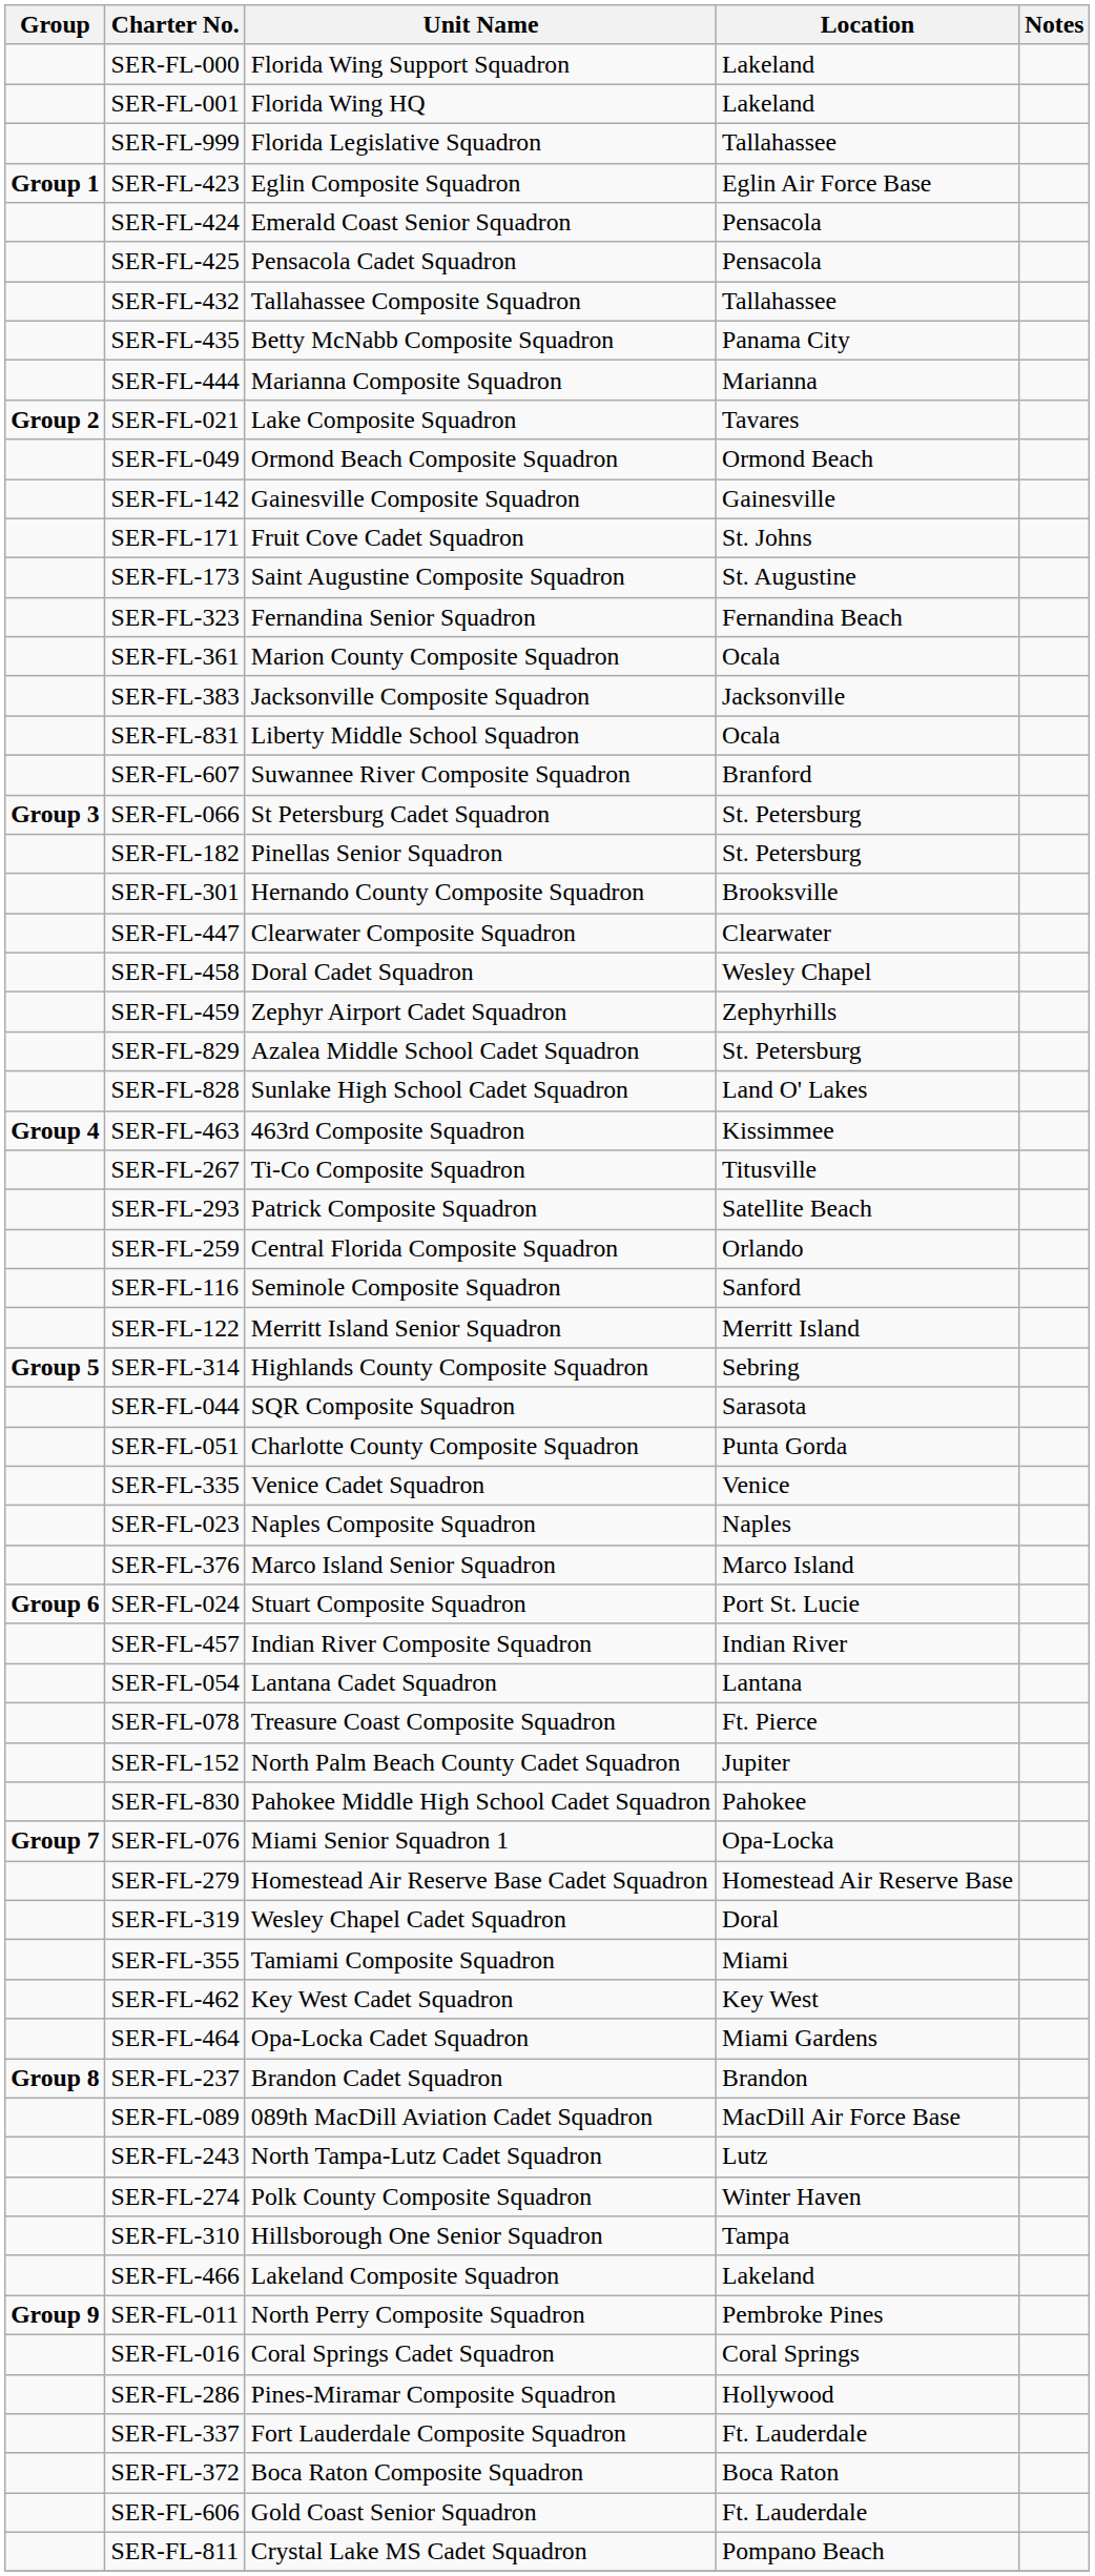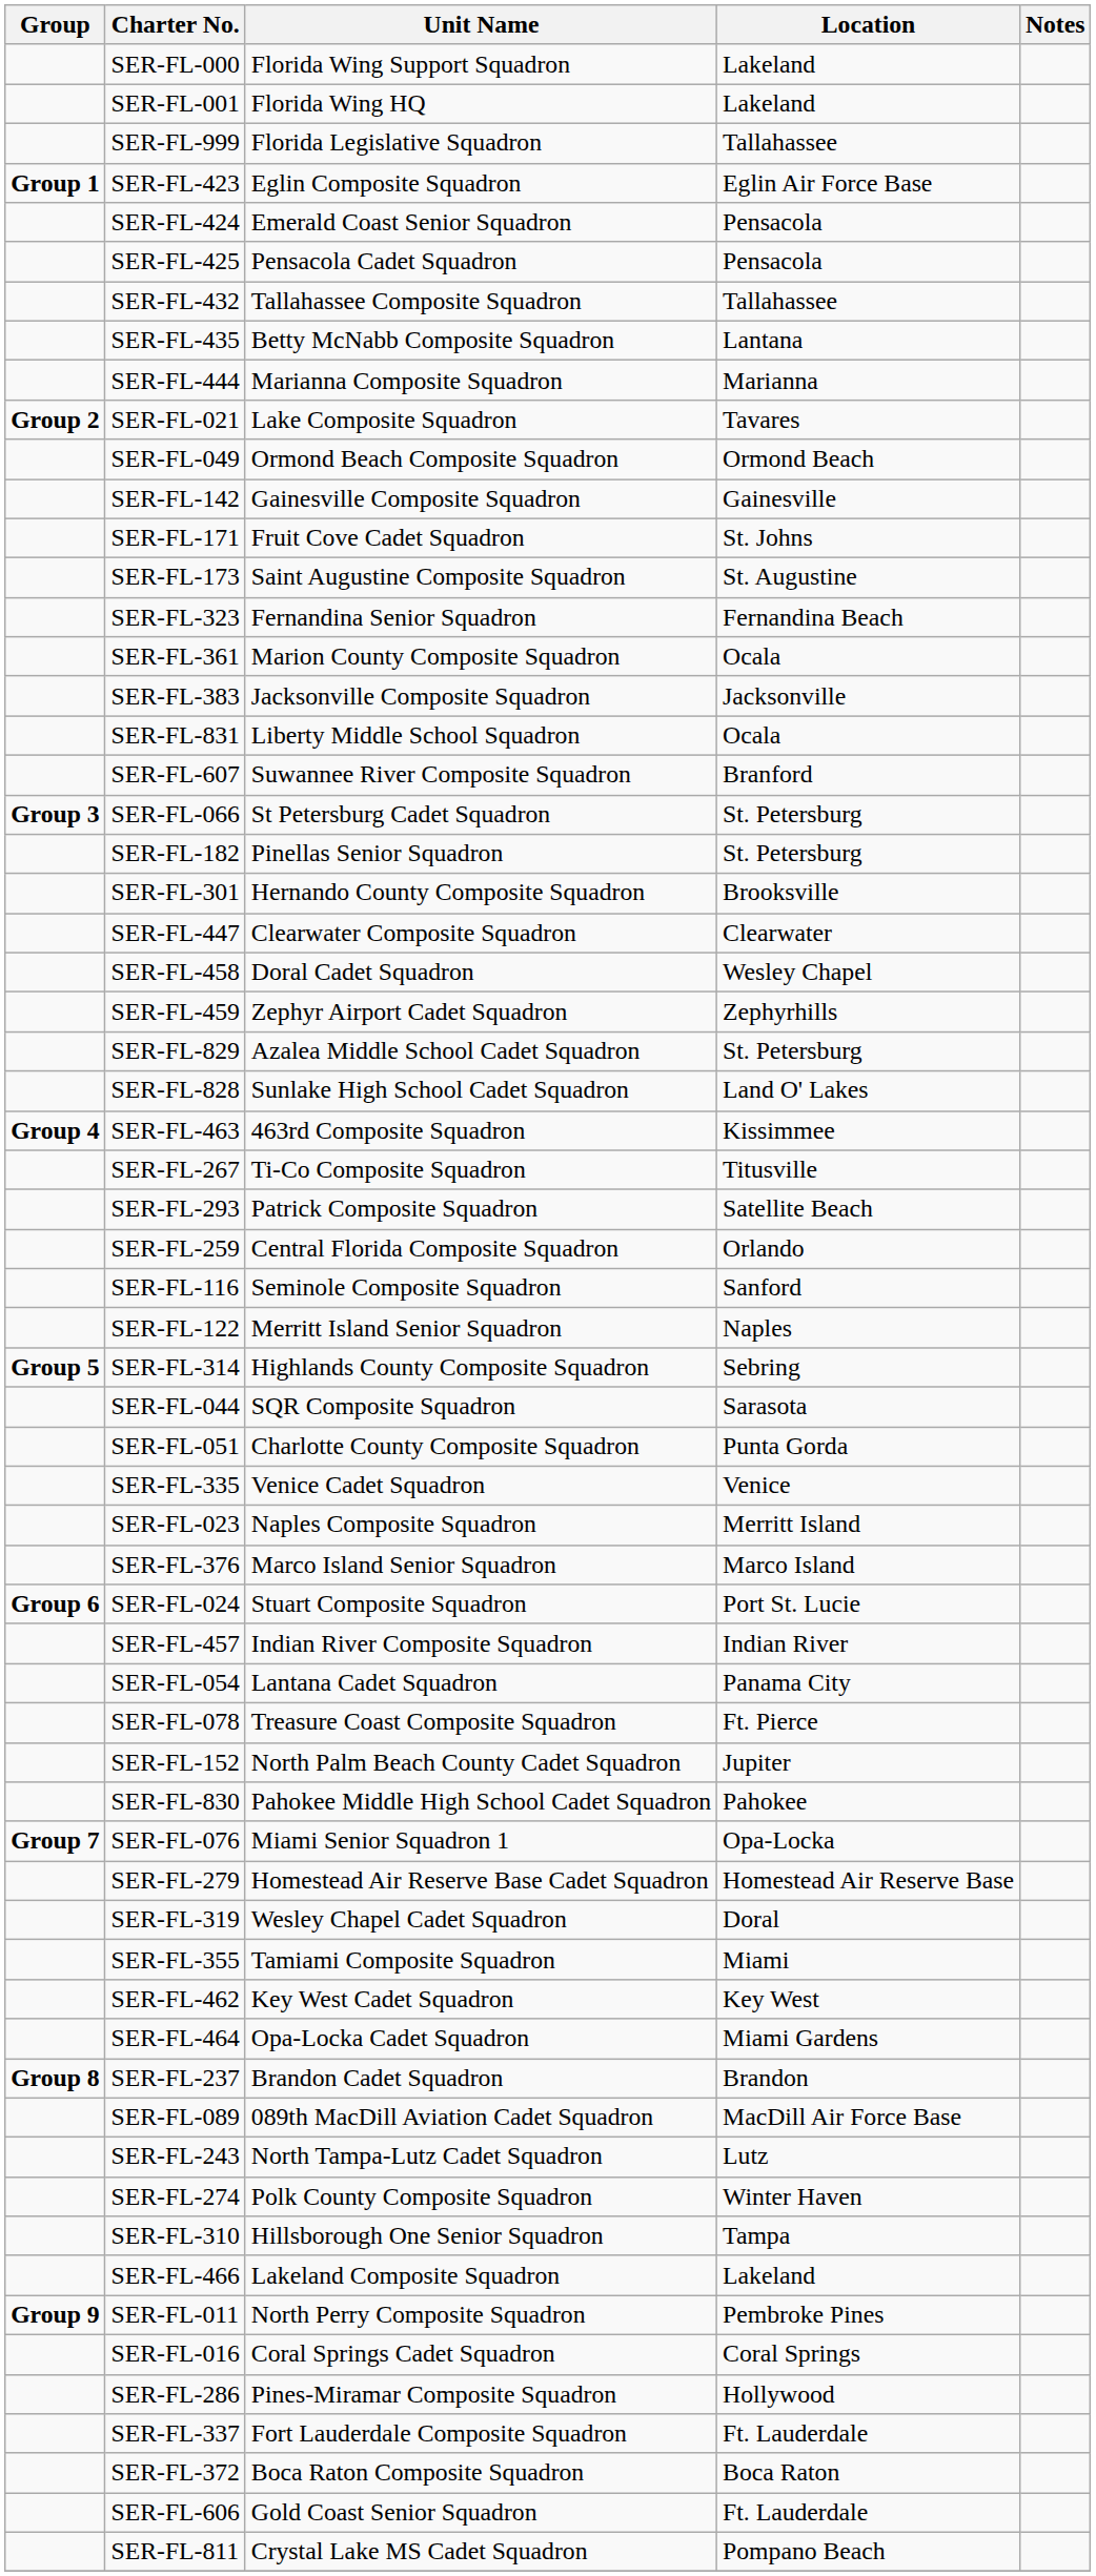SER-FL-435 | Location: Panama City -> Lantana
SER-FL-122 | Location: Merritt Island -> Naples
SER-FL-023 | Location: Naples -> Merritt Island
SER-FL-054 | Location: Lantana -> Panama City
